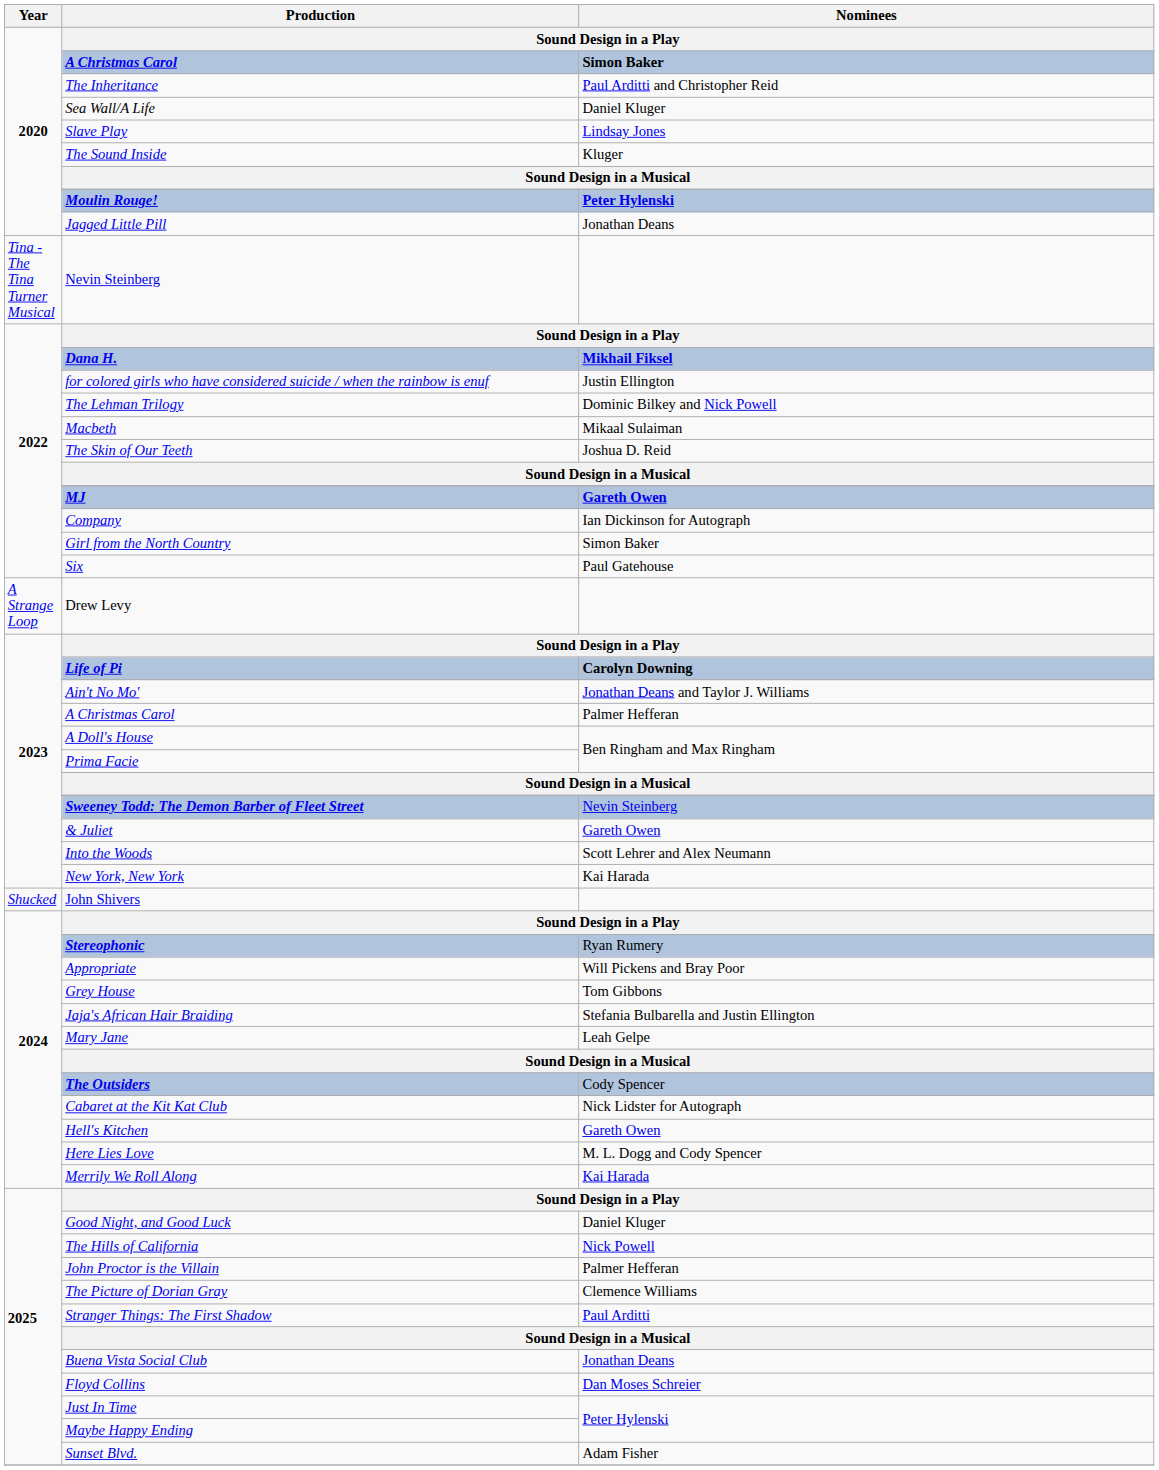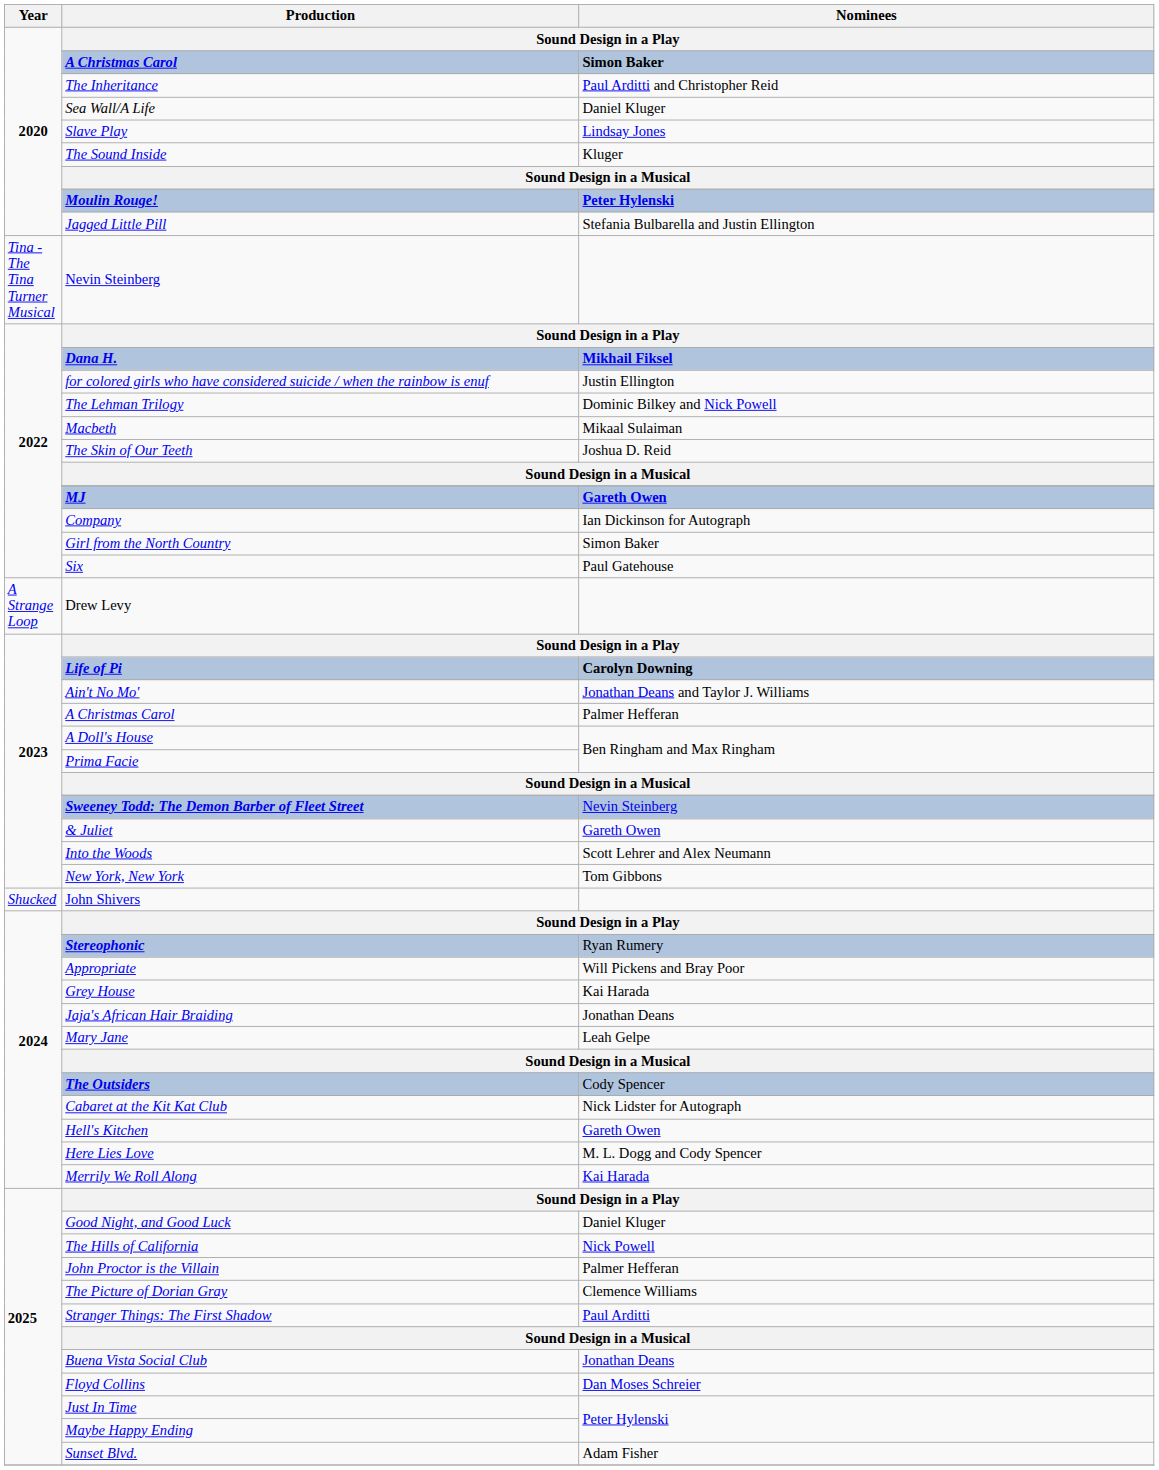Jagged Little Pill | Nominees: Jonathan Deans -> Stefania Bulbarella and Justin Ellington
New York, New York | Nominees: Kai Harada -> Tom Gibbons
Grey House | Nominees: Tom Gibbons -> Kai Harada
Jaja's African Hair Braiding | Nominees: Stefania Bulbarella and Justin Ellington -> Jonathan Deans
